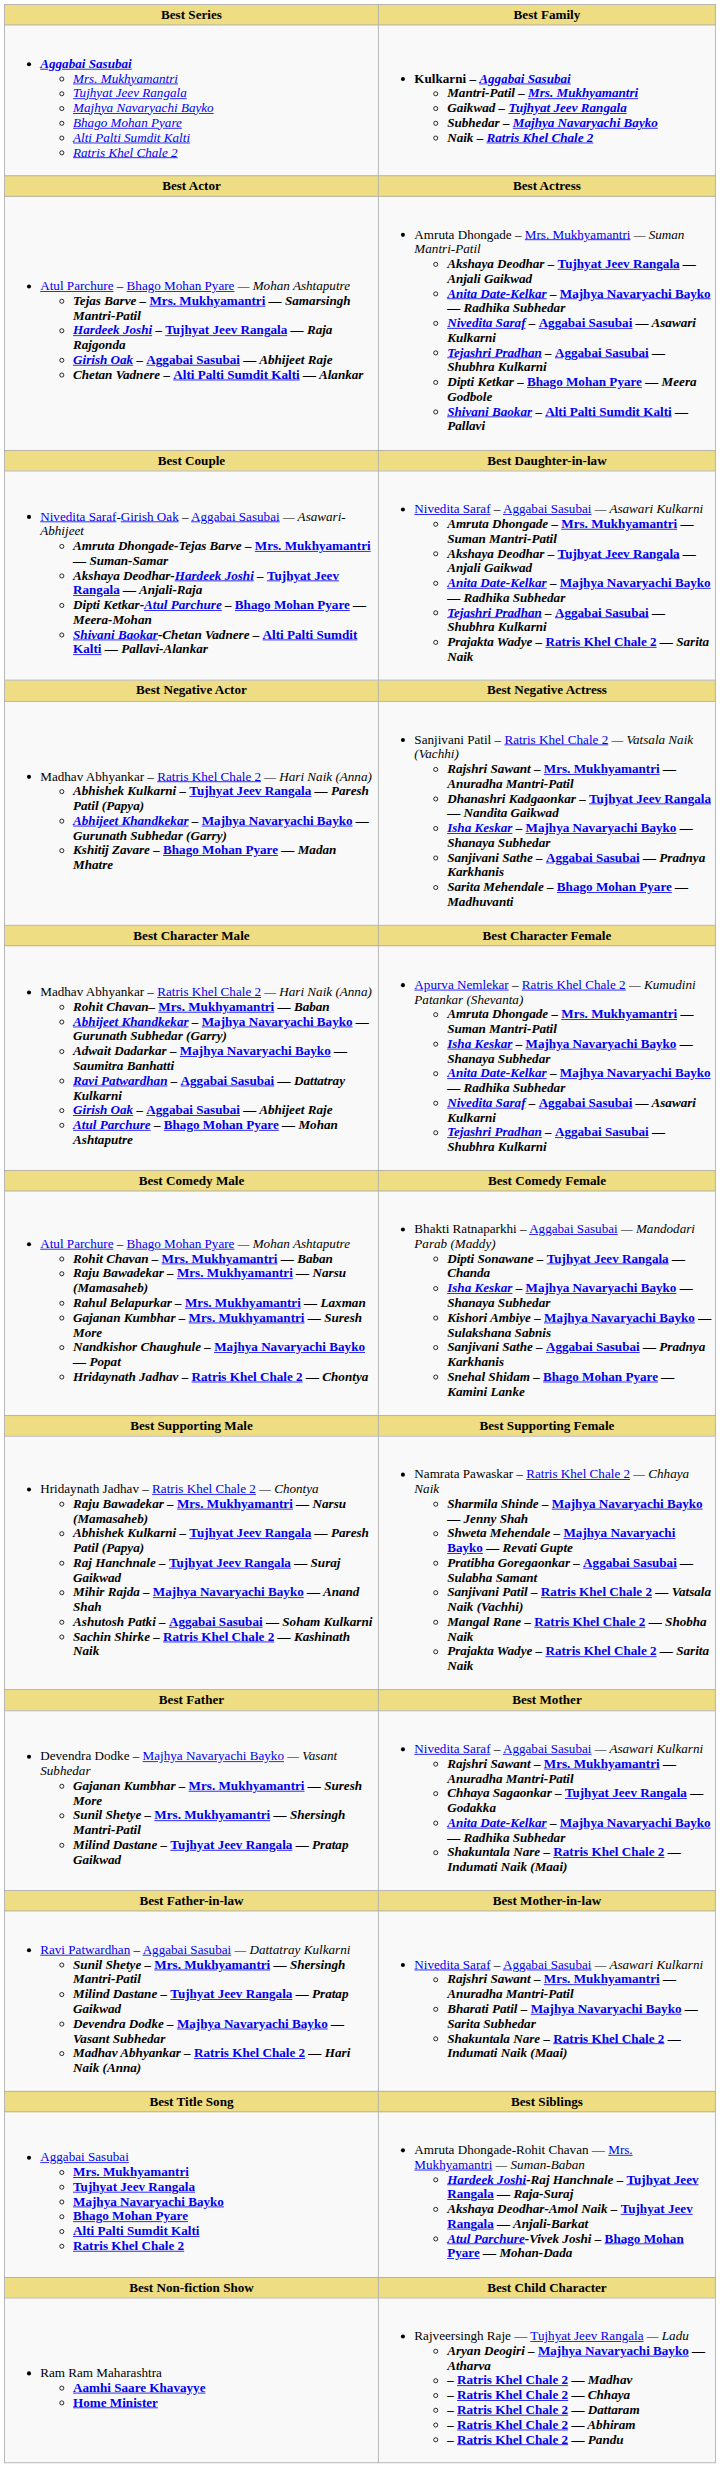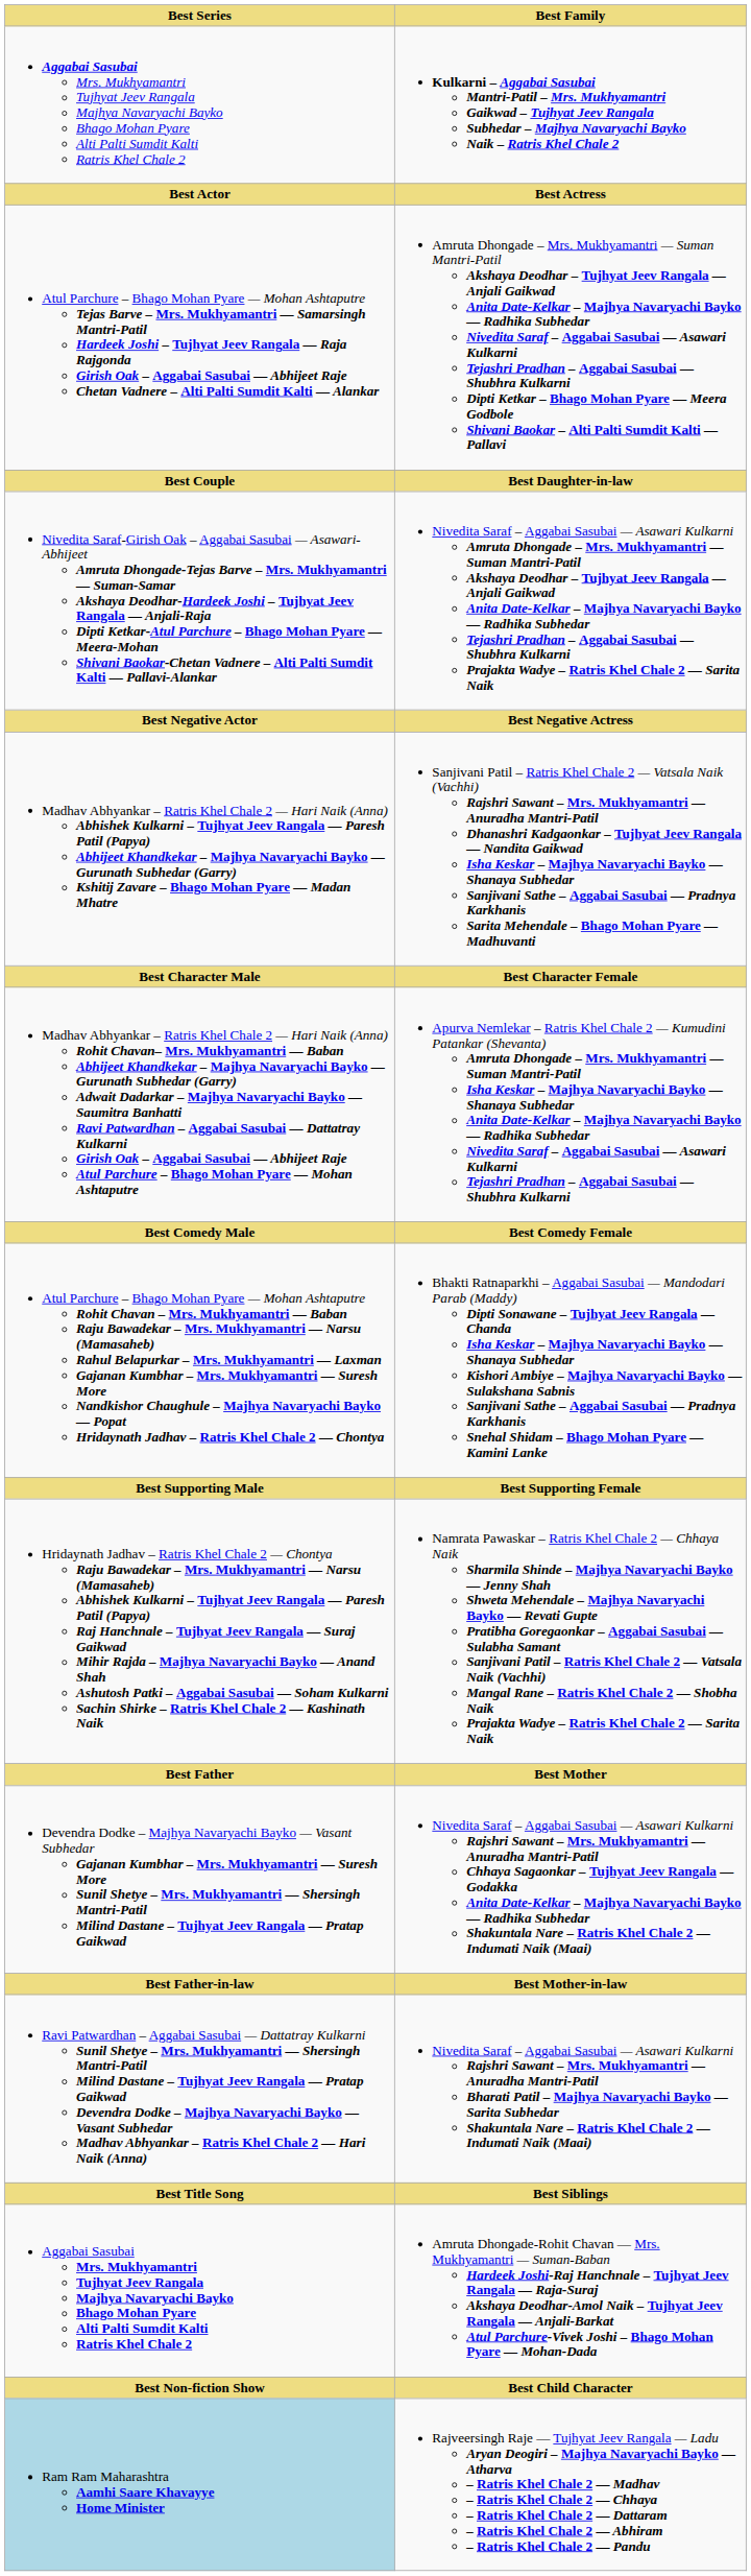row 22 | Best Series: no background -> lightblue background
